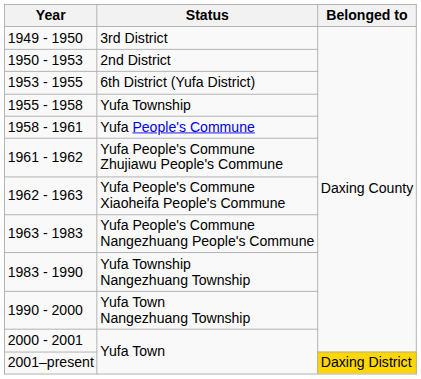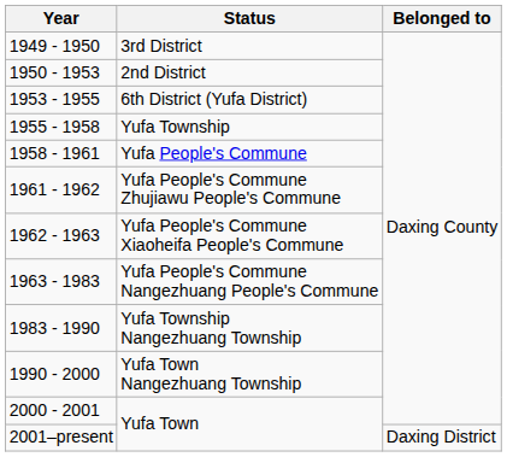2001–present / Yufa Town | Belonged to: gold background -> no background
